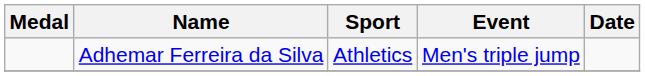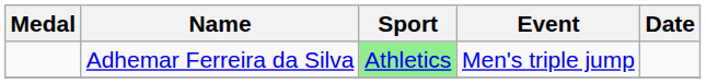Adhemar Ferreira da Silva | Sport: no background -> lightgreen background
